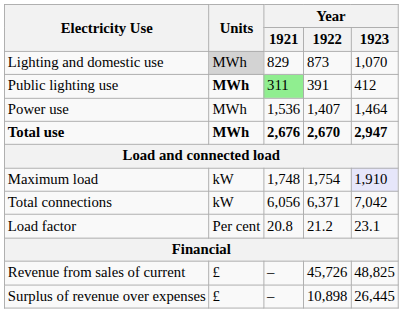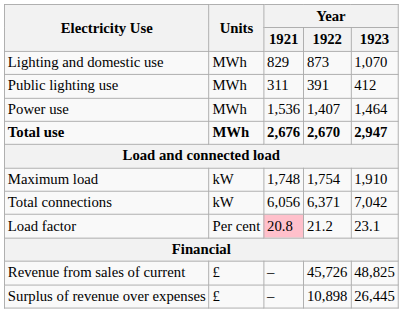Lighting and domestic use | Units: lightgrey background -> no background
Public lighting use | Units: bold -> normal
Public lighting use | Year / 1921: lightgreen background -> no background
Maximum load | Year / 1923: lavender background -> no background
Load factor | Year / 1921: no background -> pink background
